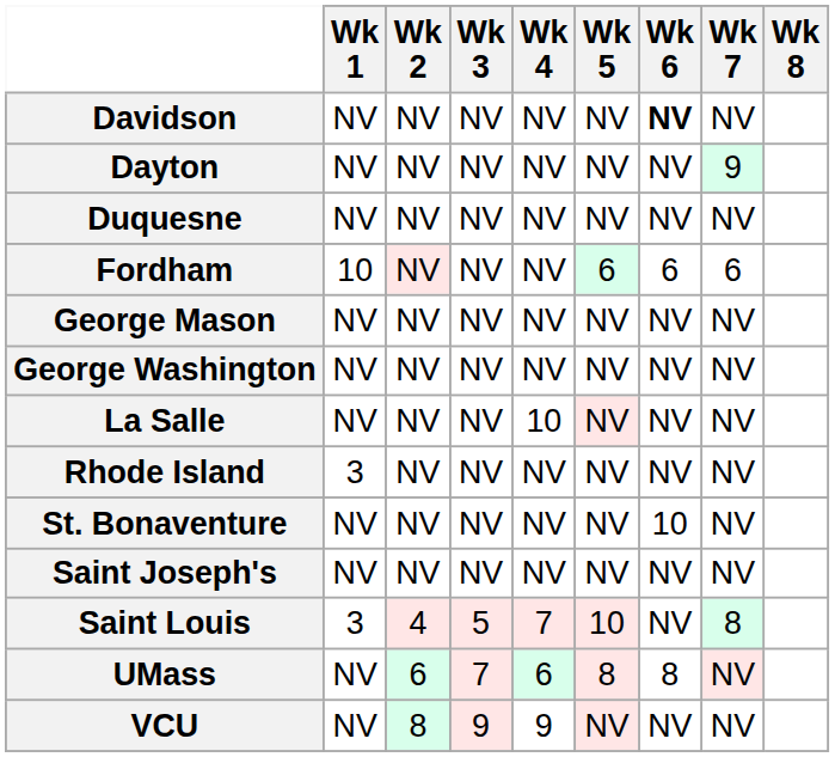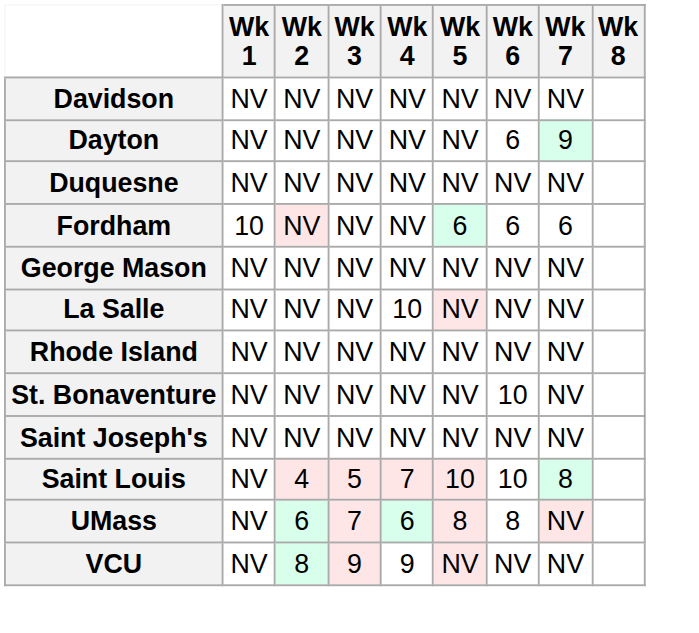Davidson | Wk 6: bold -> normal
Dayton | Wk 6: NV -> 6
- row: George Washington | NV | NV | NV | NV | NV | NV | NV
Rhode Island | Wk 1: 3 -> NV
Saint Louis | Wk 1: 3 -> NV
Saint Louis | Wk 6: NV -> 10
